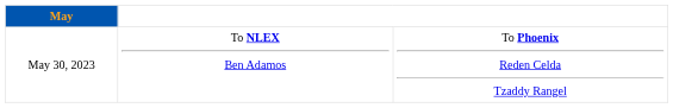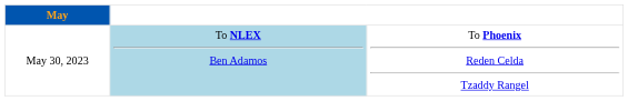May 30, 2023 | column 2: no background -> lightblue background
